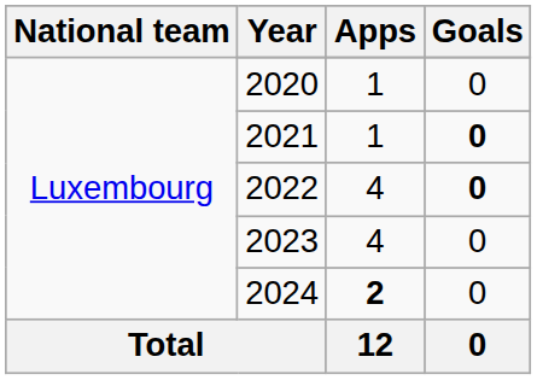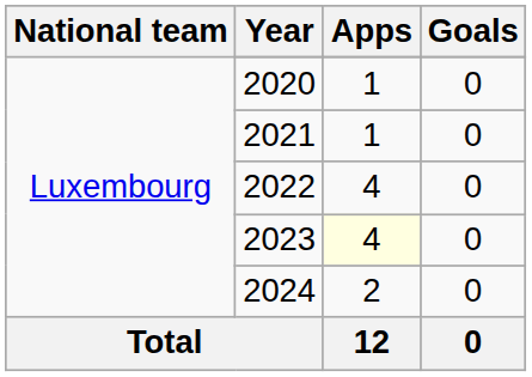2021 | Goals: bold -> normal
2022 | Goals: bold -> normal
2023 | Apps: no background -> lightyellow background
2024 | Apps: bold -> normal
